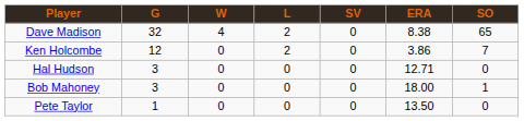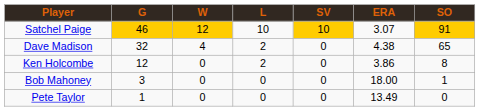+ row: Satchel Paige | 46 | 12 | 10 | 10 | 3.07 | 91
Dave Madison | ERA: 8.38 -> 4.38
Ken Holcombe | SO: 7 -> 8
- row: Hal Hudson | 3 | 0 | 0 | 0 | 12.71 | 0
Pete Taylor | ERA: 13.50 -> 13.49
